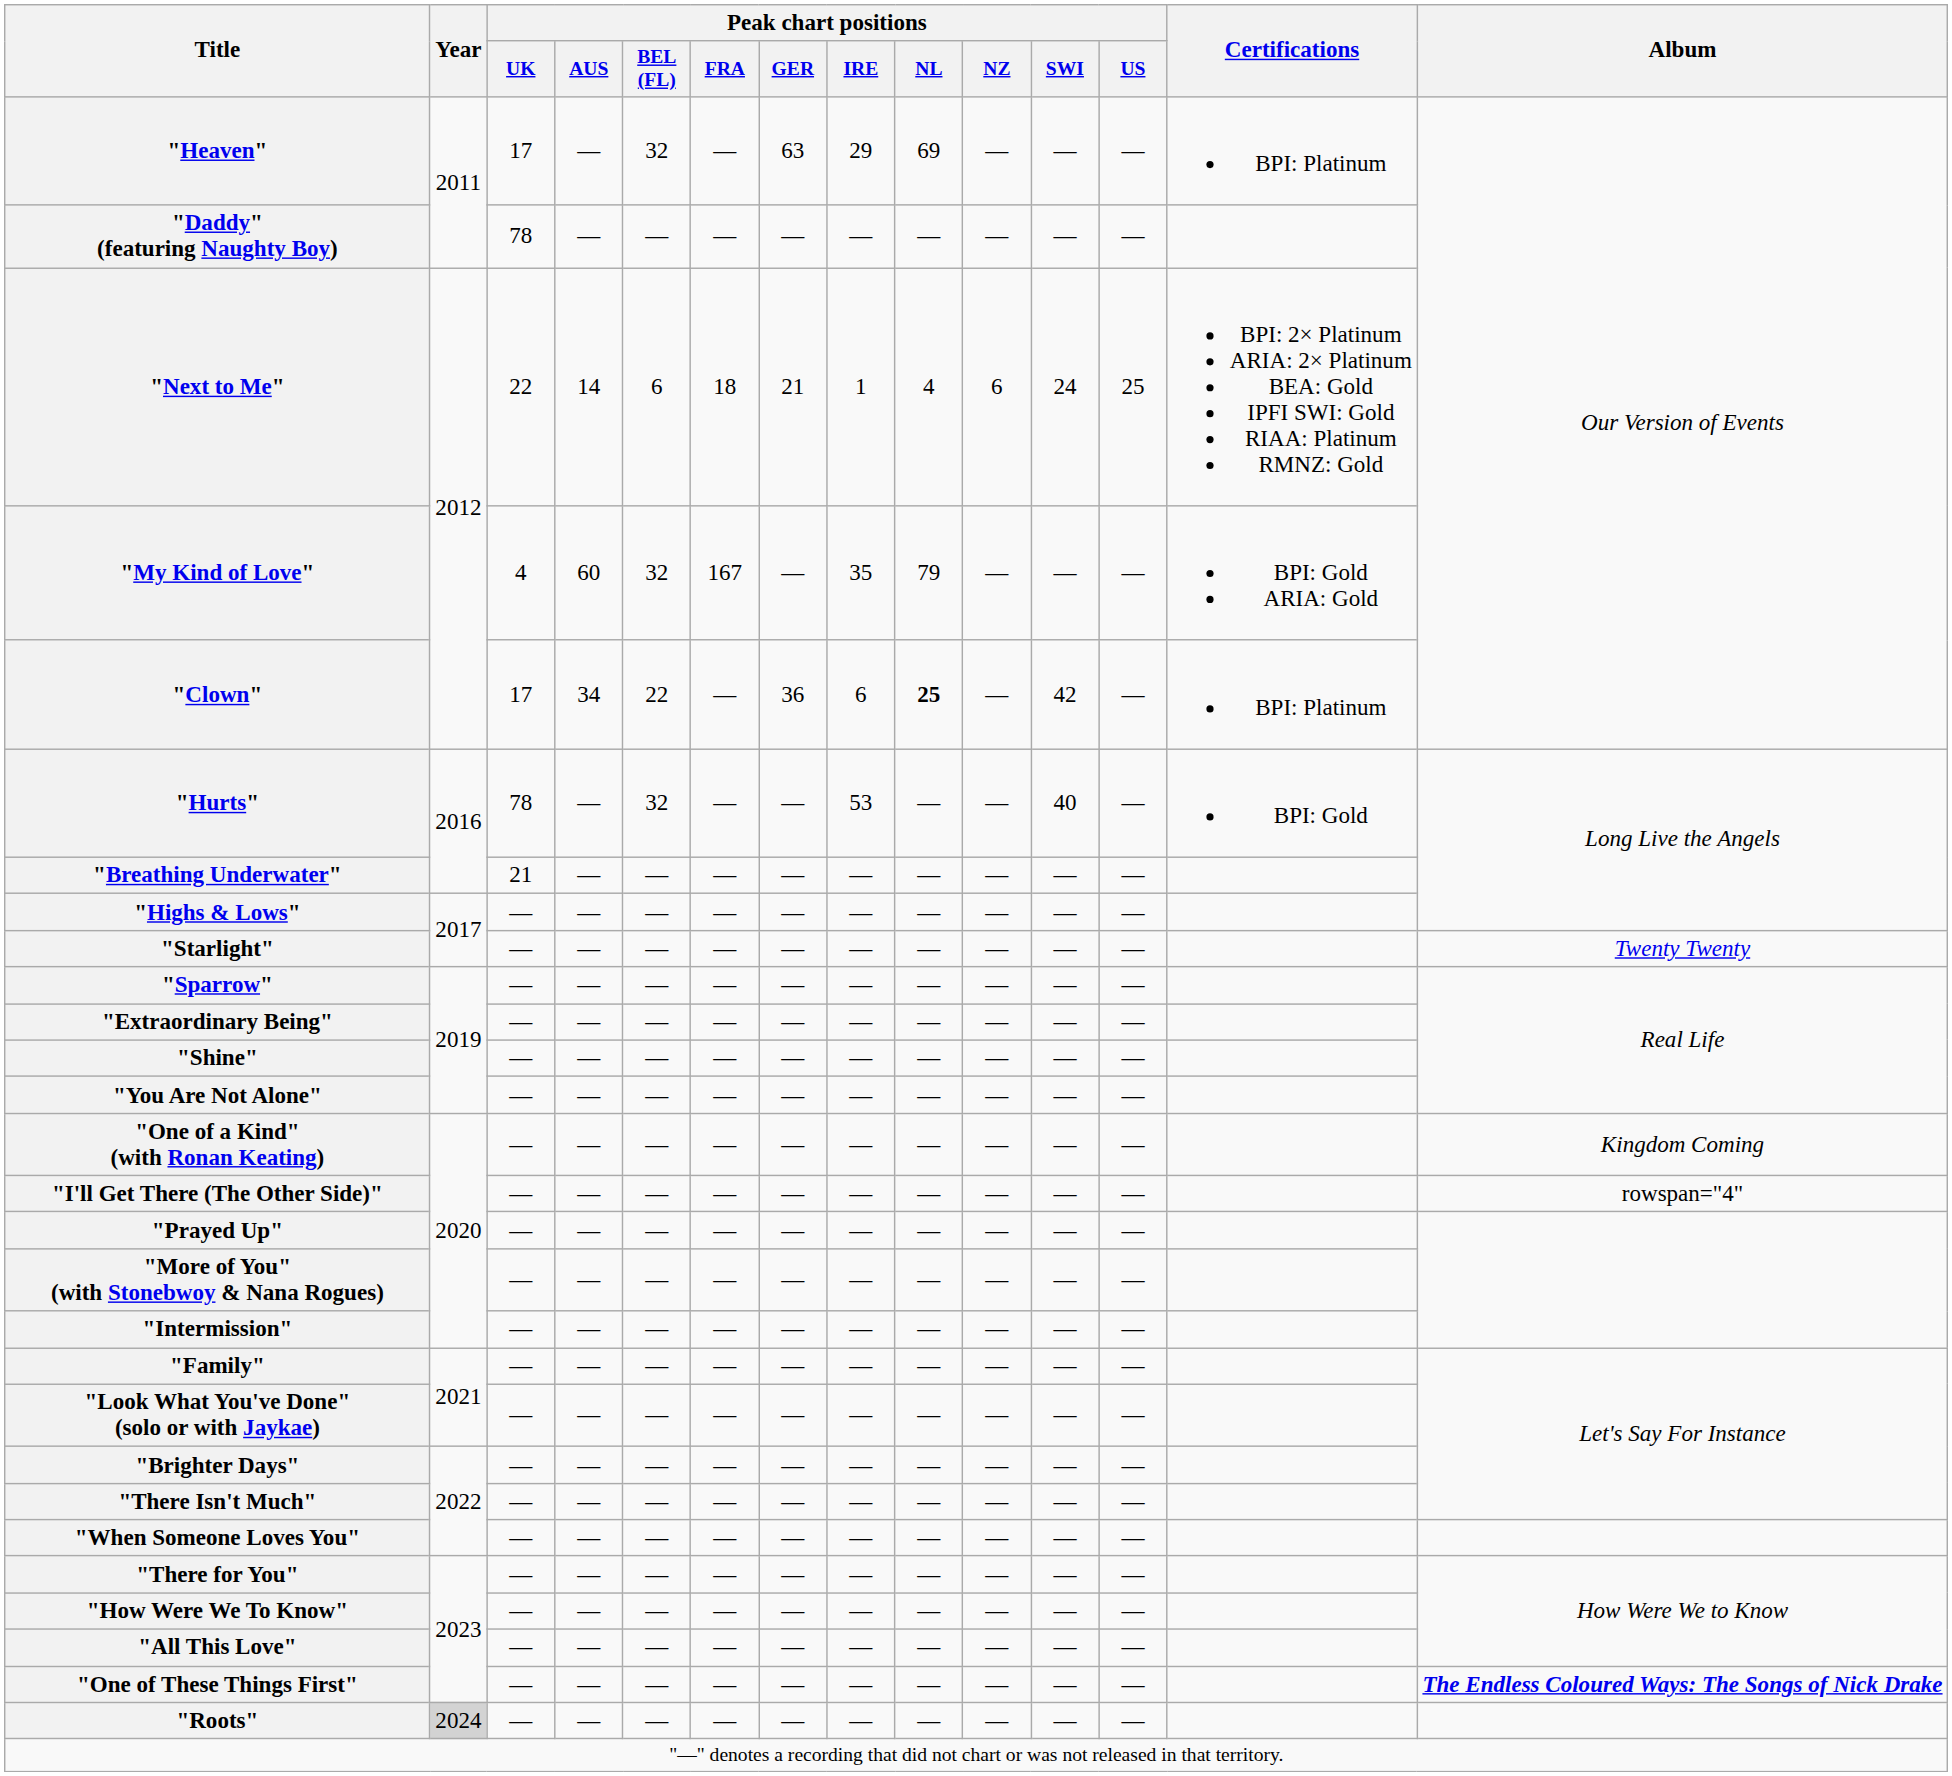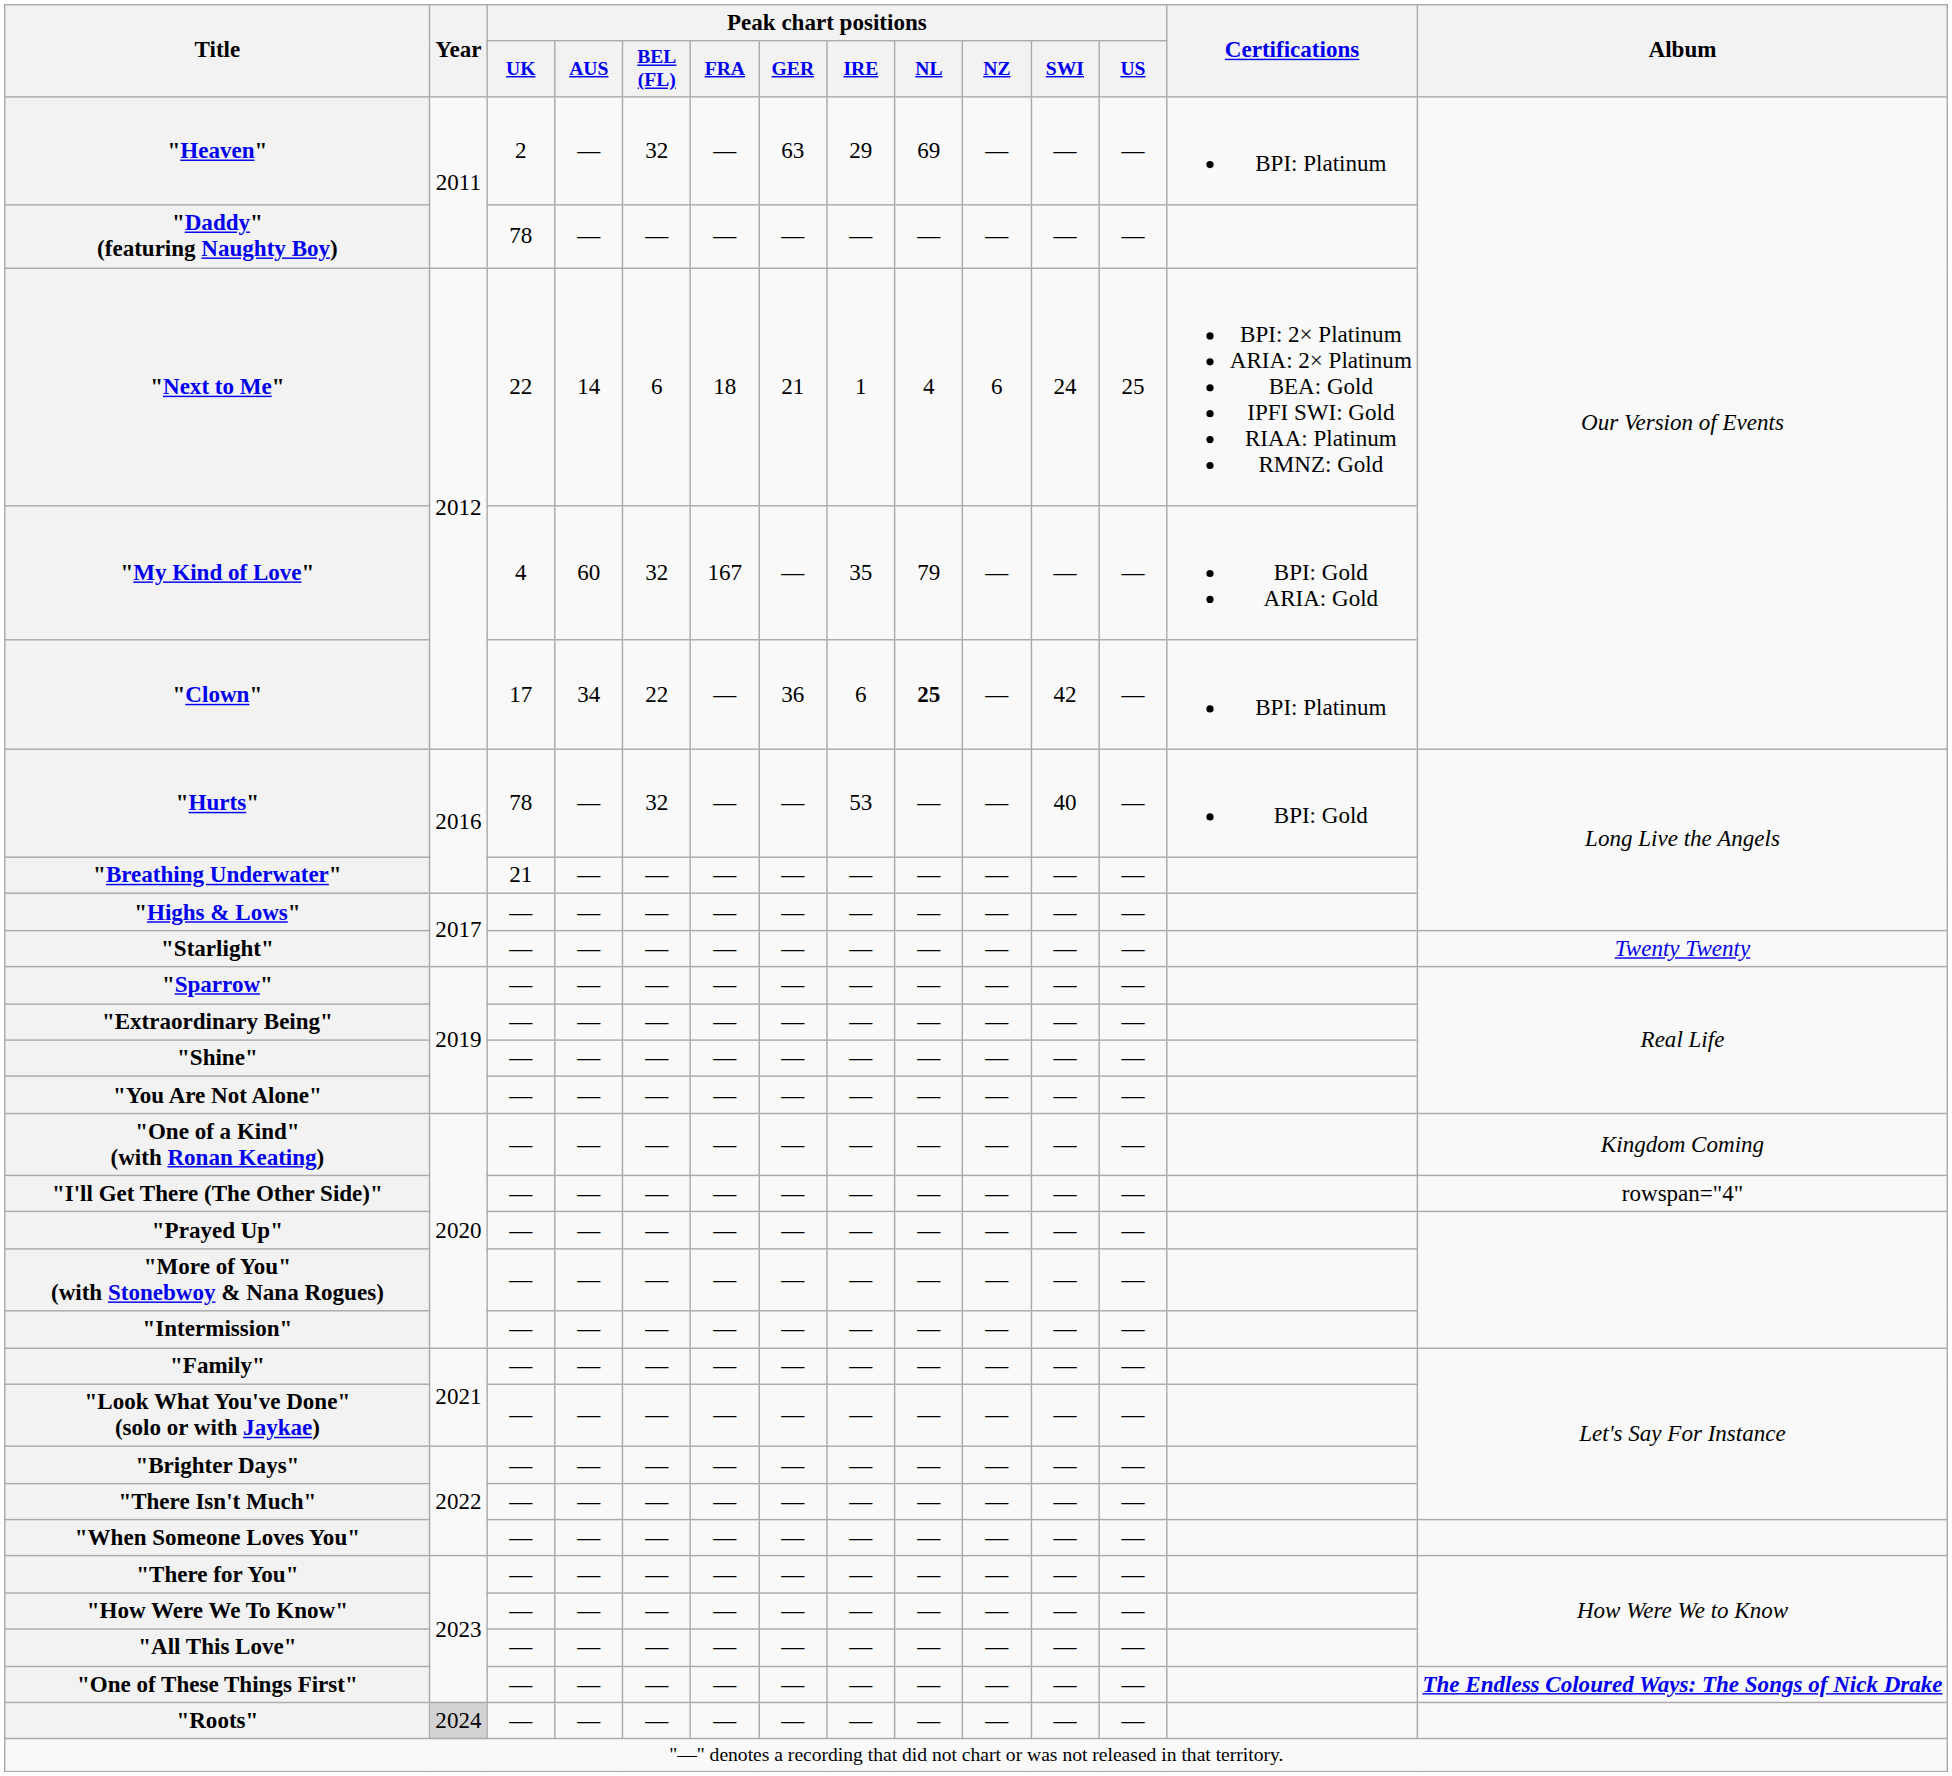"Heaven" | Peak chart positions / UK: 17 -> 2
